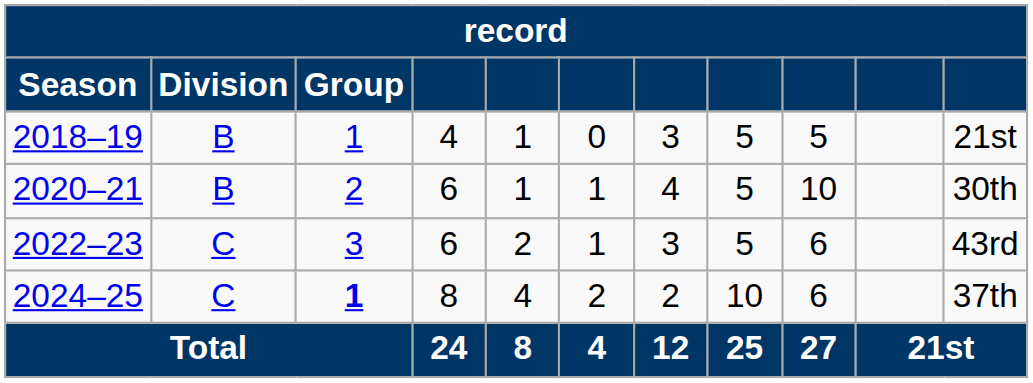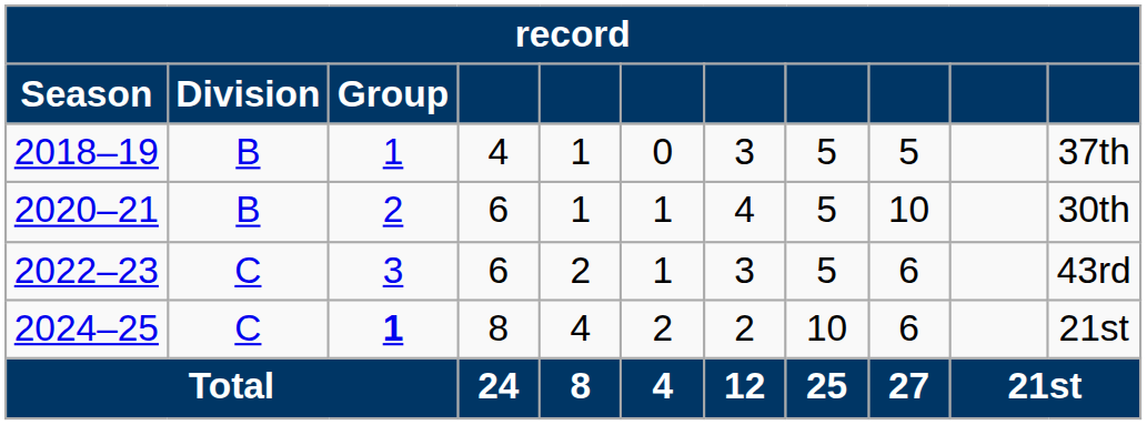2018–19 | column 11: 21st -> 37th
2024–25 | column 11: 37th -> 21st
